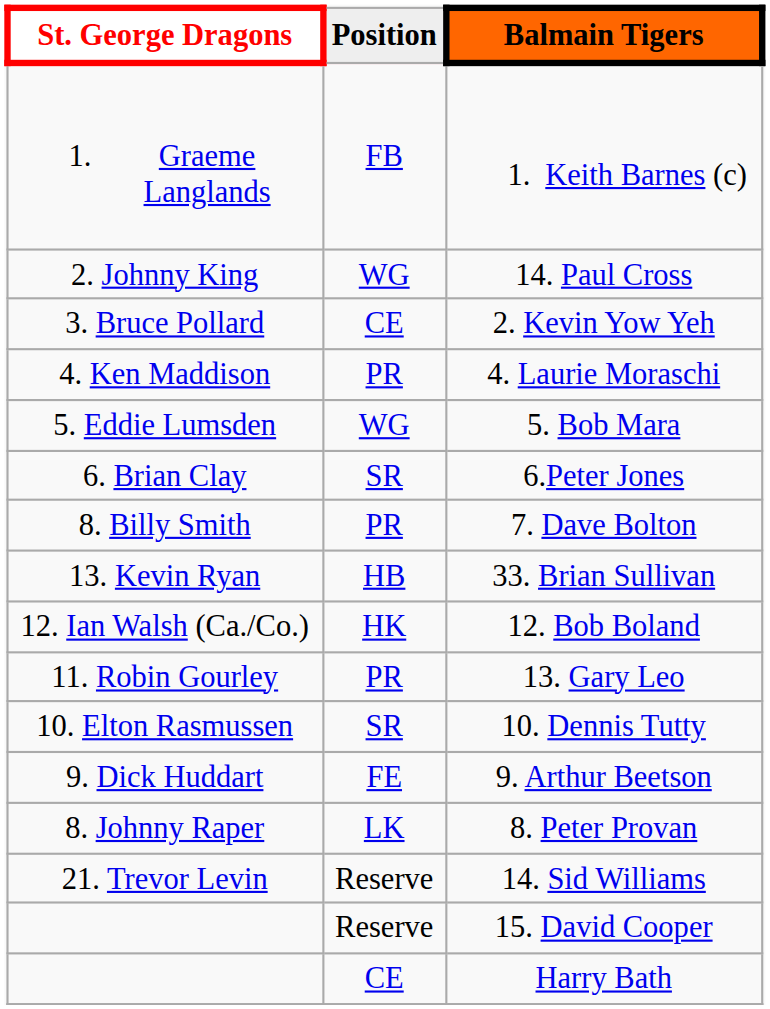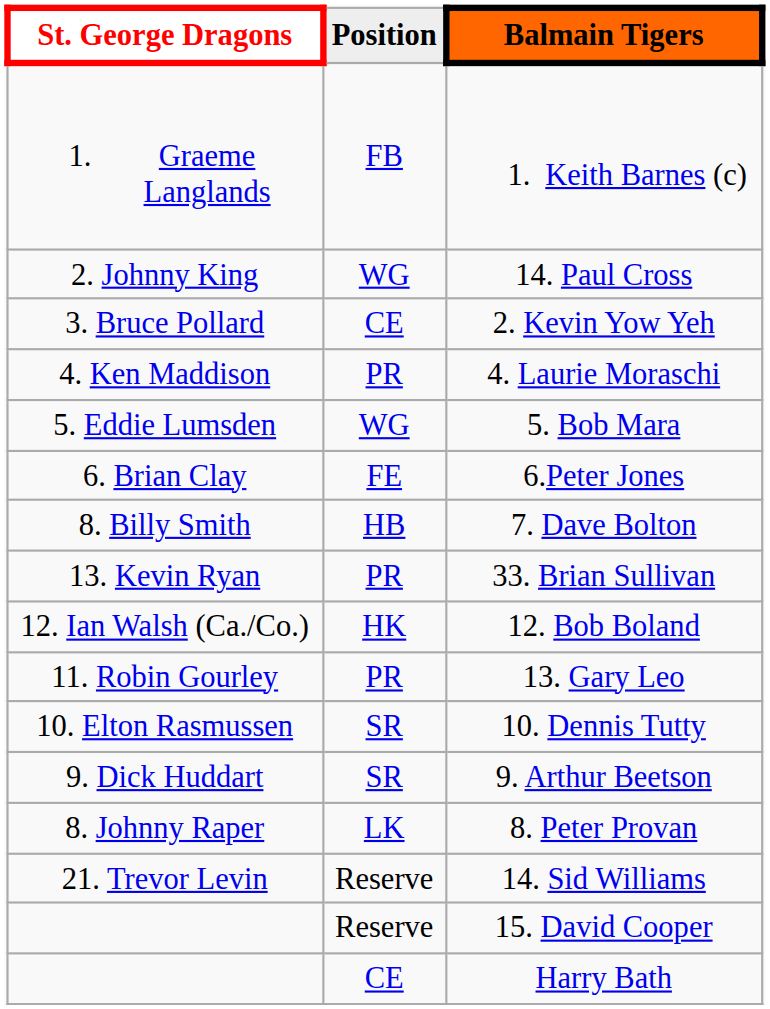6.Peter Jones | Position: SR -> FE
7. Dave Bolton | Position: PR -> HB
33. Brian Sullivan | Position: HB -> PR
9. Arthur Beetson | Position: FE -> SR
